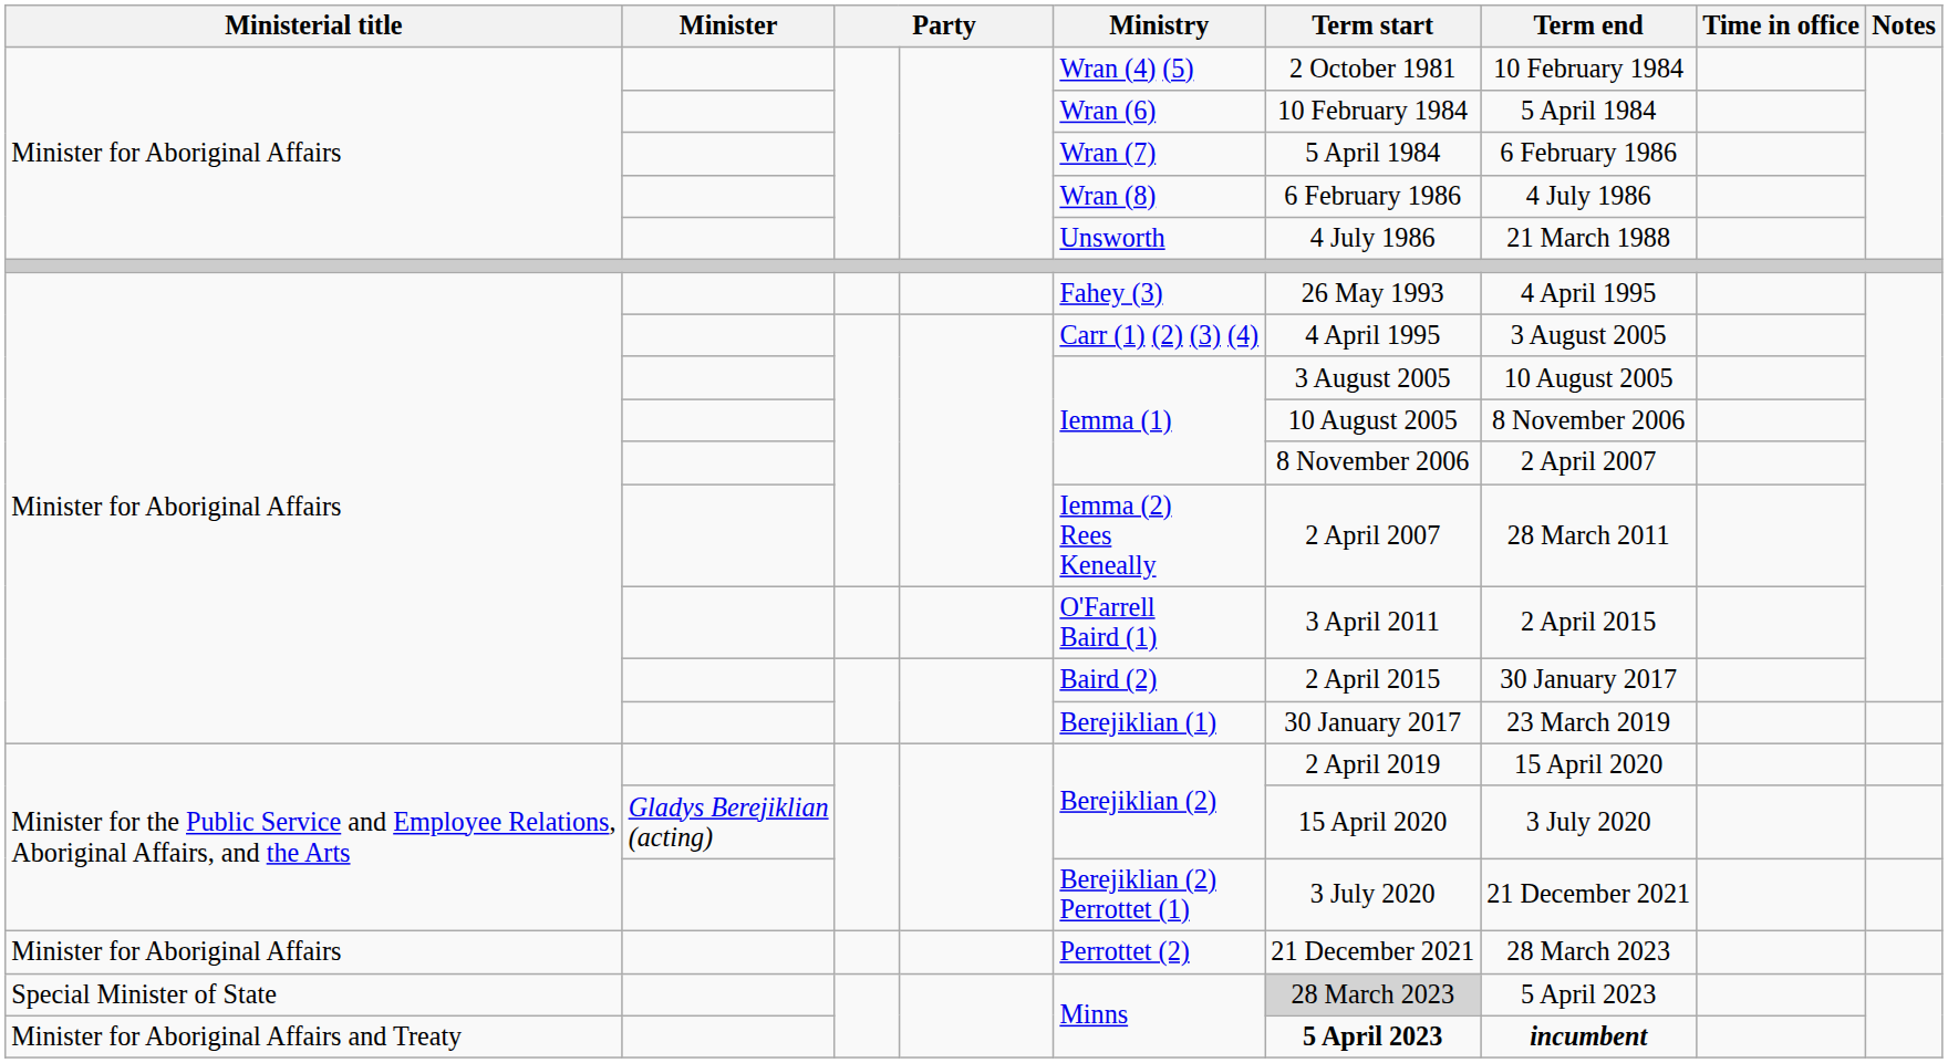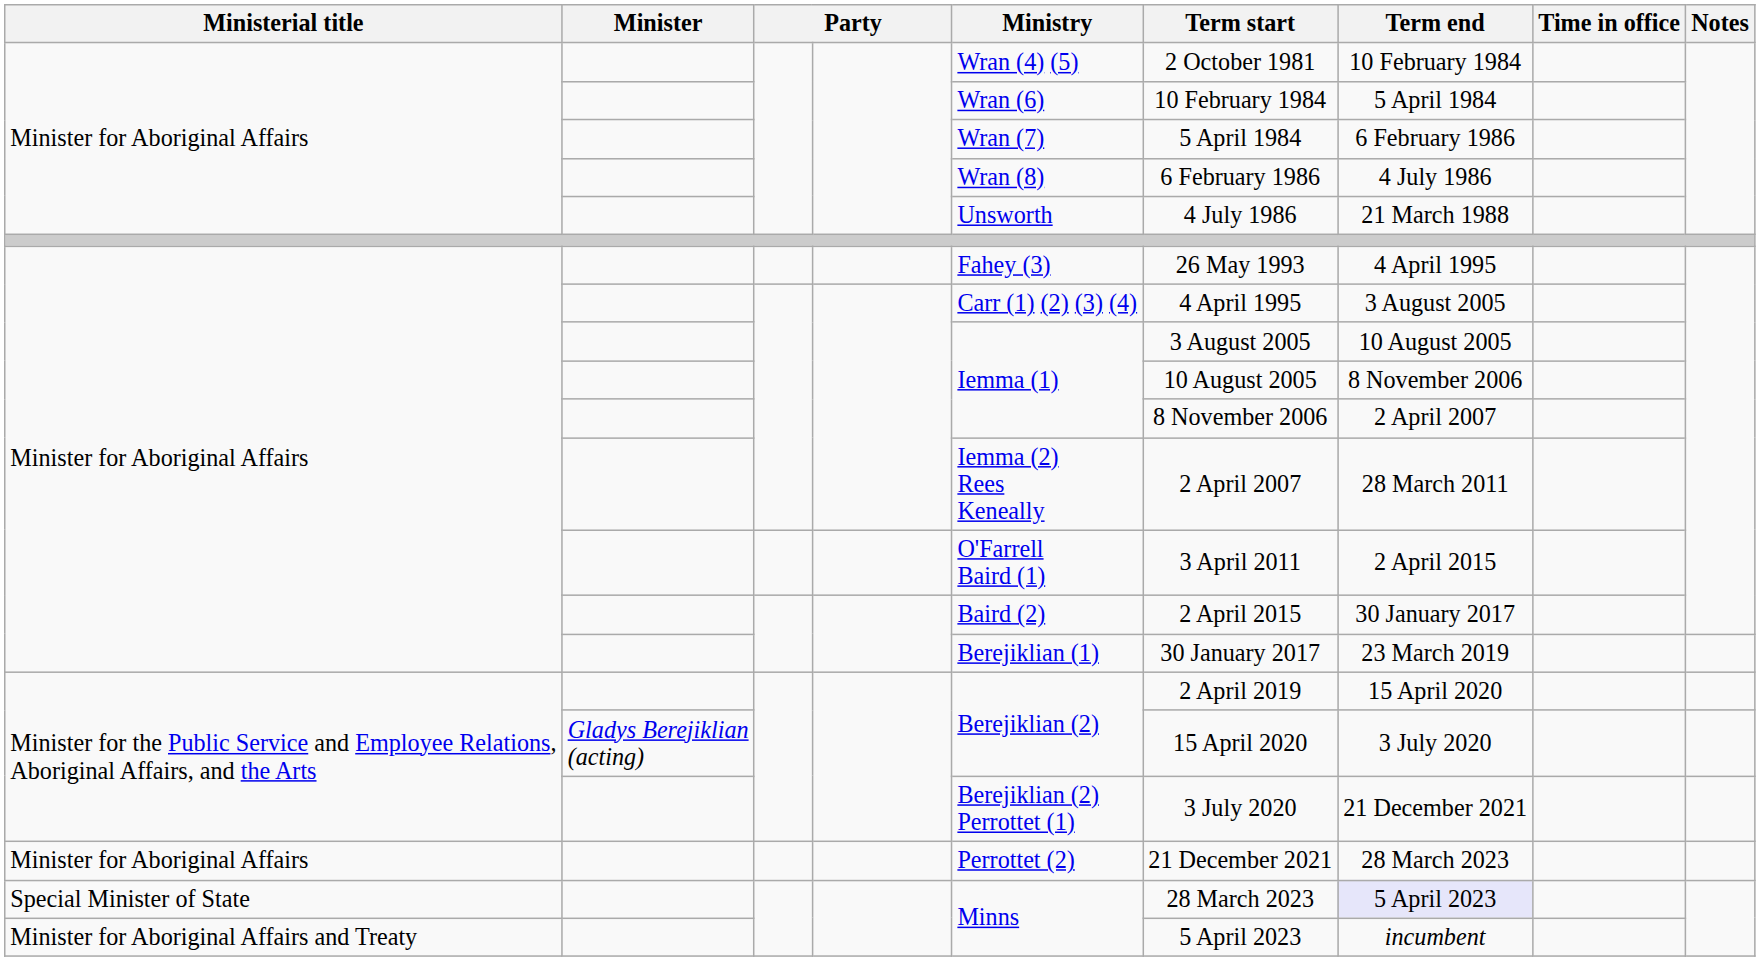Special Minister of State | Term start: lightgrey background -> no background
Special Minister of State | Term end: no background -> lavender background
Minister for Aboriginal Affairs and Treaty | Term start: bold -> normal
Minister for Aboriginal Affairs and Treaty | Term end: bold -> normal
